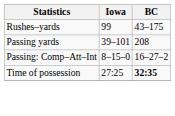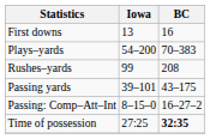+ row: First downs | 13 | 16
+ row: Plays–yards | 54–200 | 70–383
Rushes–yards | BC: 43–175 -> 208
Passing yards | BC: 208 -> 43–175
